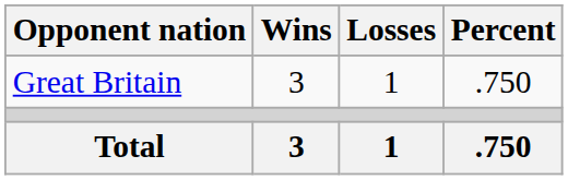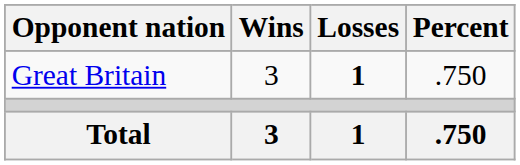Great Britain | Losses: normal -> bold
